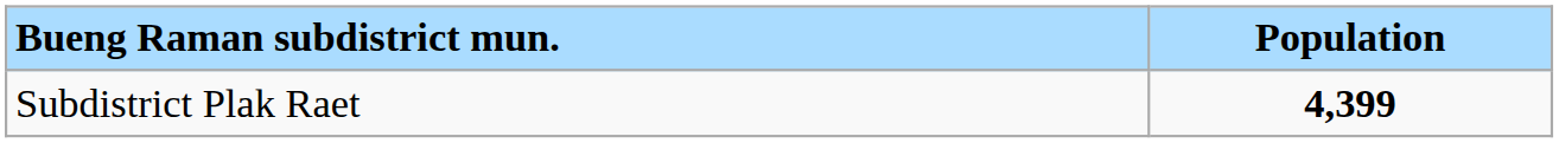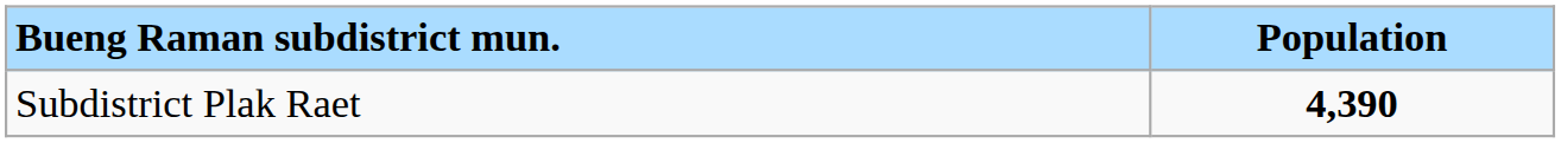Subdistrict Plak Raet | Population: 4,399 -> 4,390
